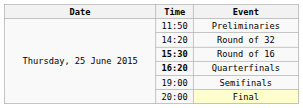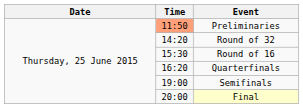Preliminaries | Time: no background -> lightsalmon background
Round of 16 | Time: bold -> normal
Quarterfinals | Time: bold -> normal
